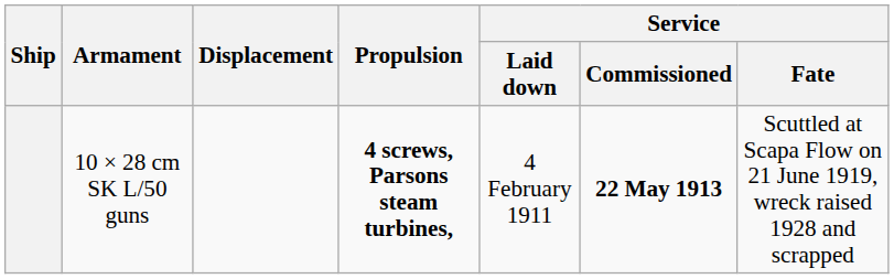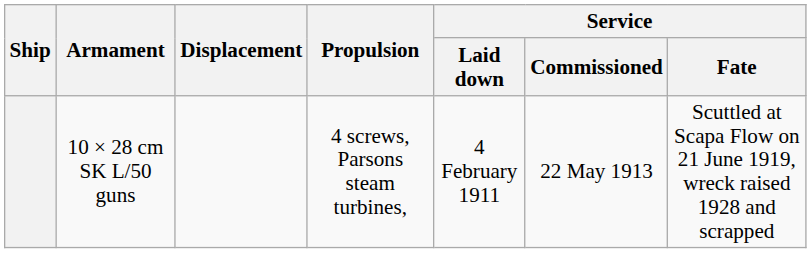10 × 28 cm SK L/50 guns | Propulsion: bold -> normal
10 × 28 cm SK L/50 guns | Service / Commissioned: bold -> normal
